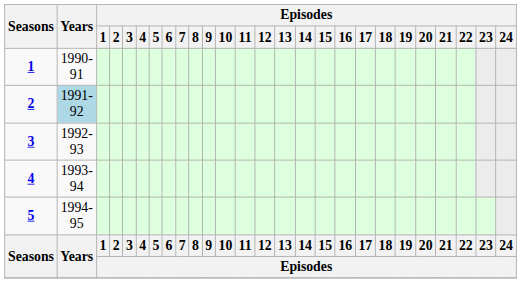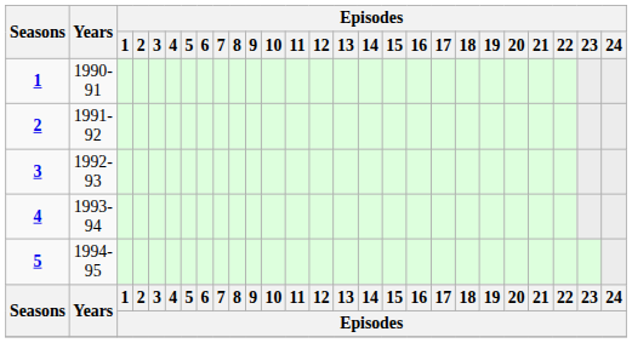row 4 | Years: lightblue background -> no background
